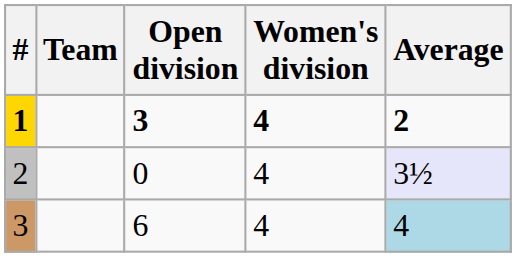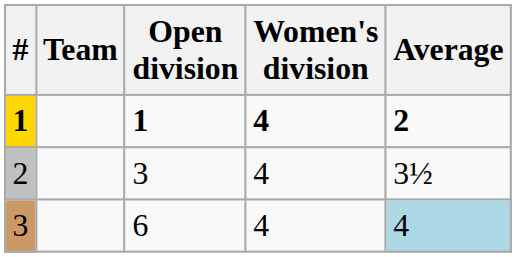row 2 | Open division: 3 -> 1
row 3 | Open division: 0 -> 3
row 3 | Average: lavender background -> no background
